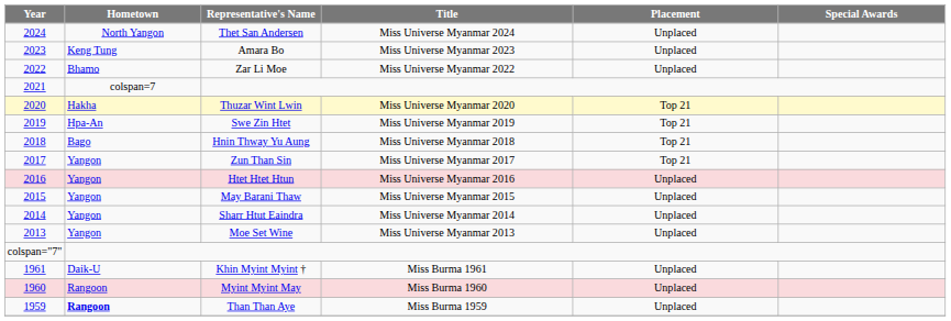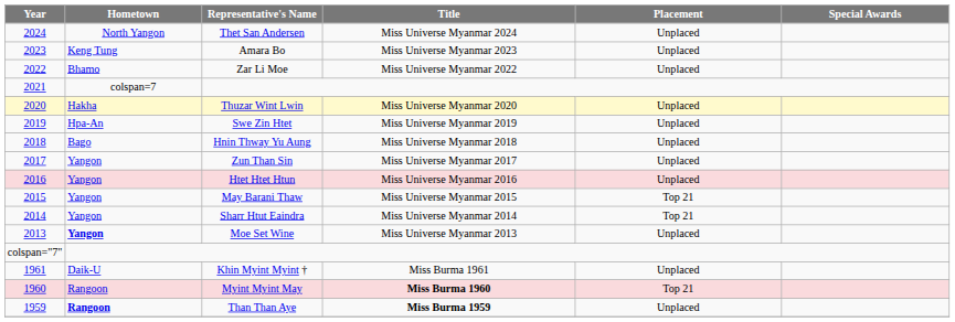Thuzar Wint Lwin | Placement: Top 21 -> Unplaced
Swe Zin Htet | Placement: Top 21 -> Unplaced
Hnin Thway Yu Aung | Placement: Top 21 -> Unplaced
Zun Than Sin | Placement: Top 21 -> Unplaced
May Barani Thaw | Placement: Unplaced -> Top 21
Sharr Htut Eaindra | Placement: Unplaced -> Top 21
Moe Set Wine | Hometown: normal -> bold
Myint Myint May | Title: normal -> bold
Myint Myint May | Placement: Unplaced -> Top 21
Than Than Aye | Title: normal -> bold
